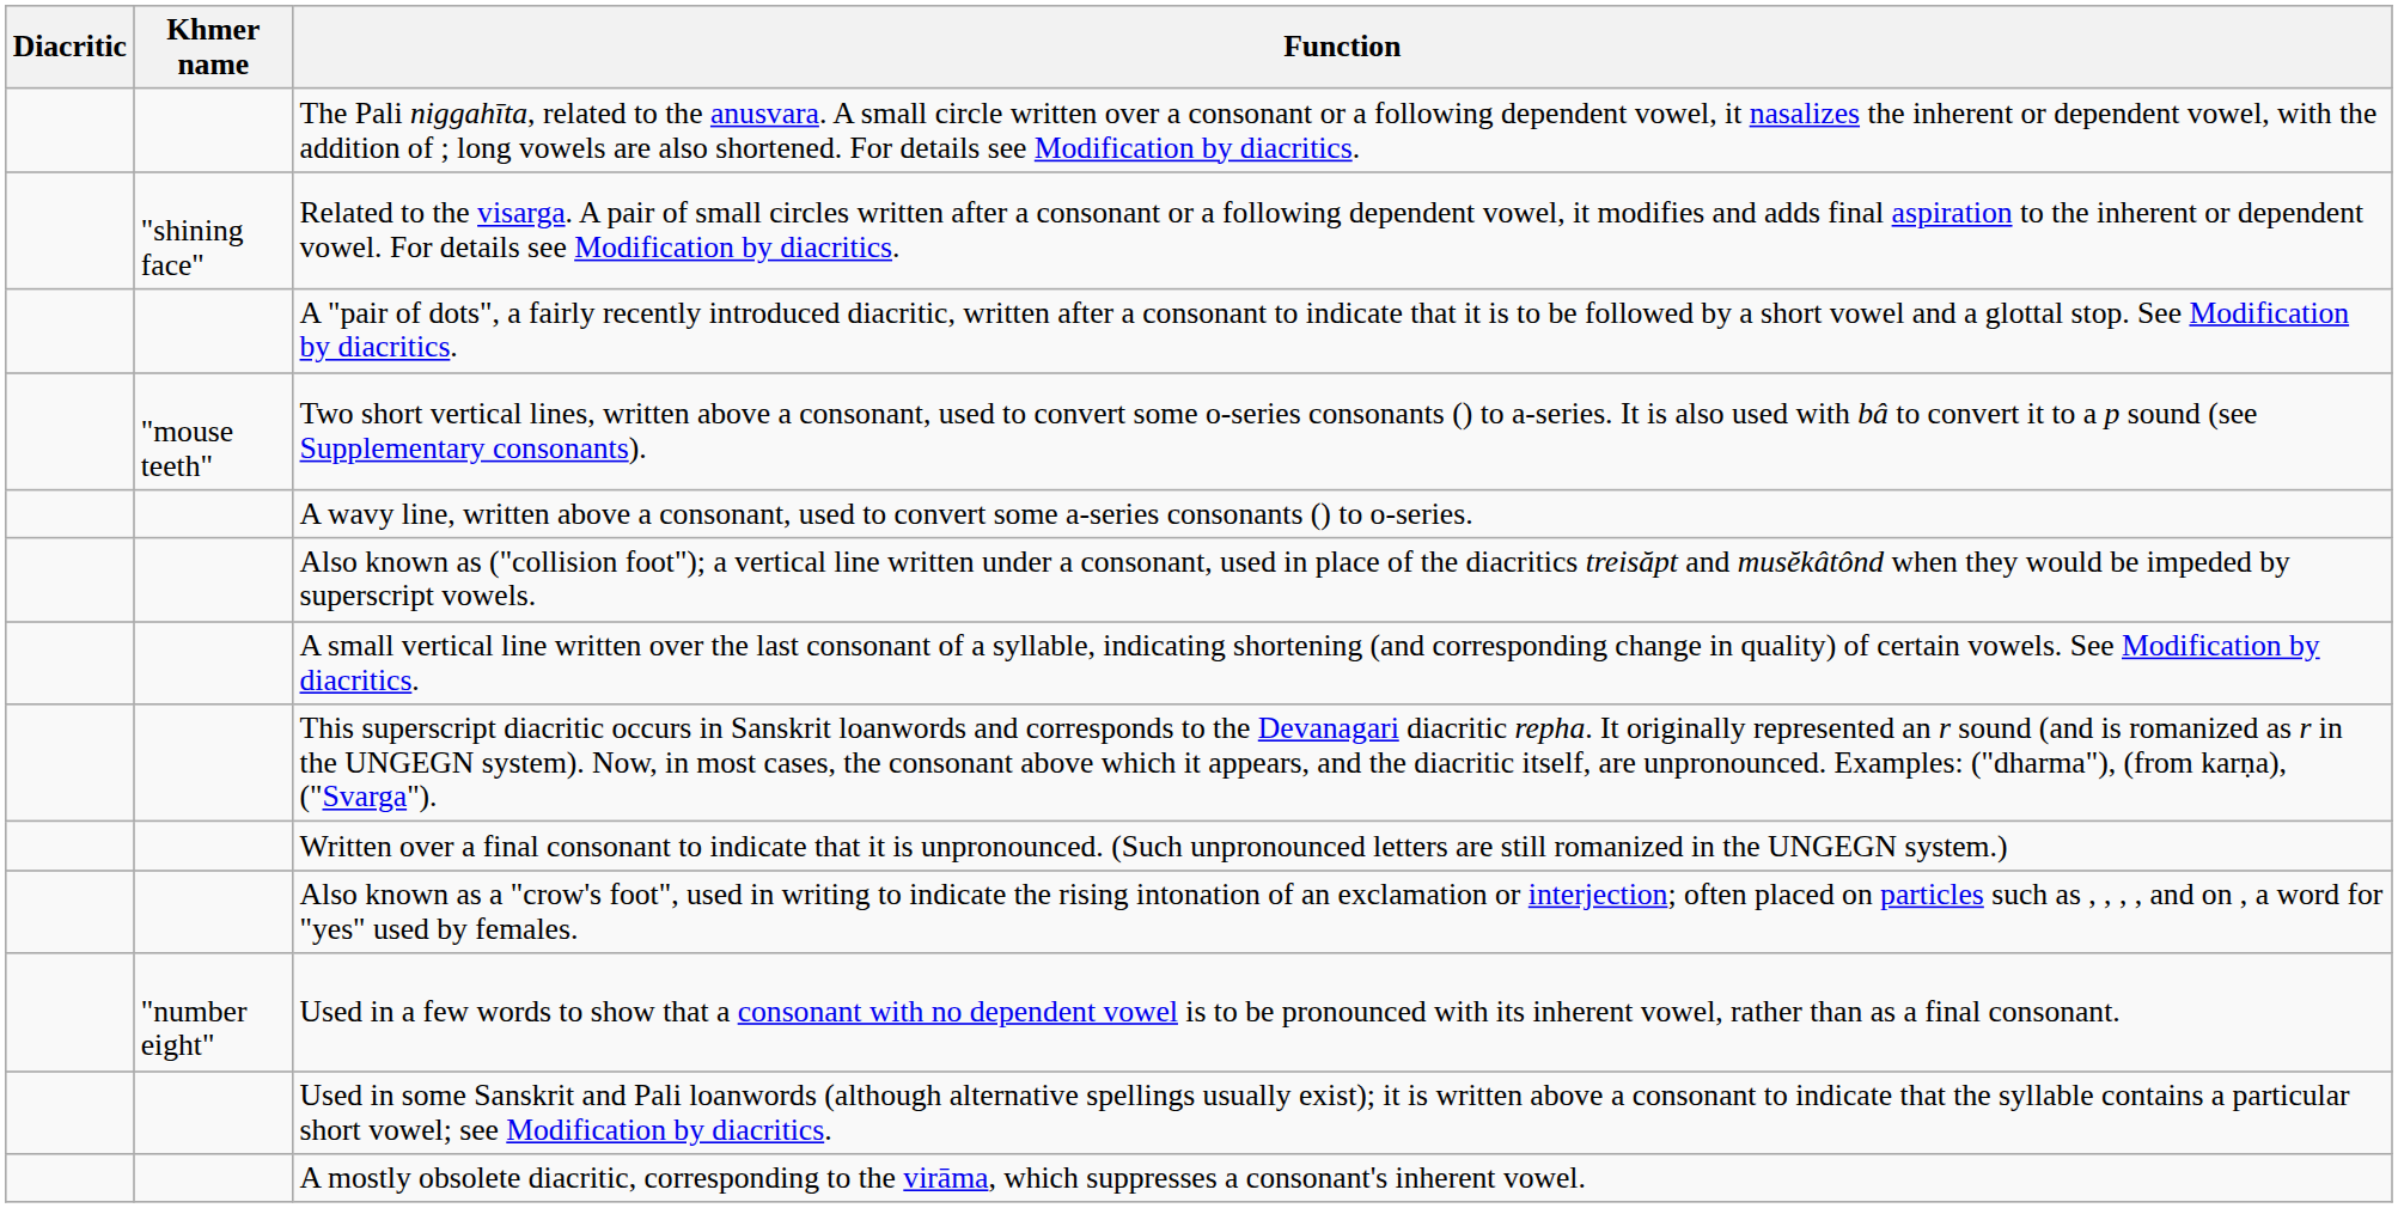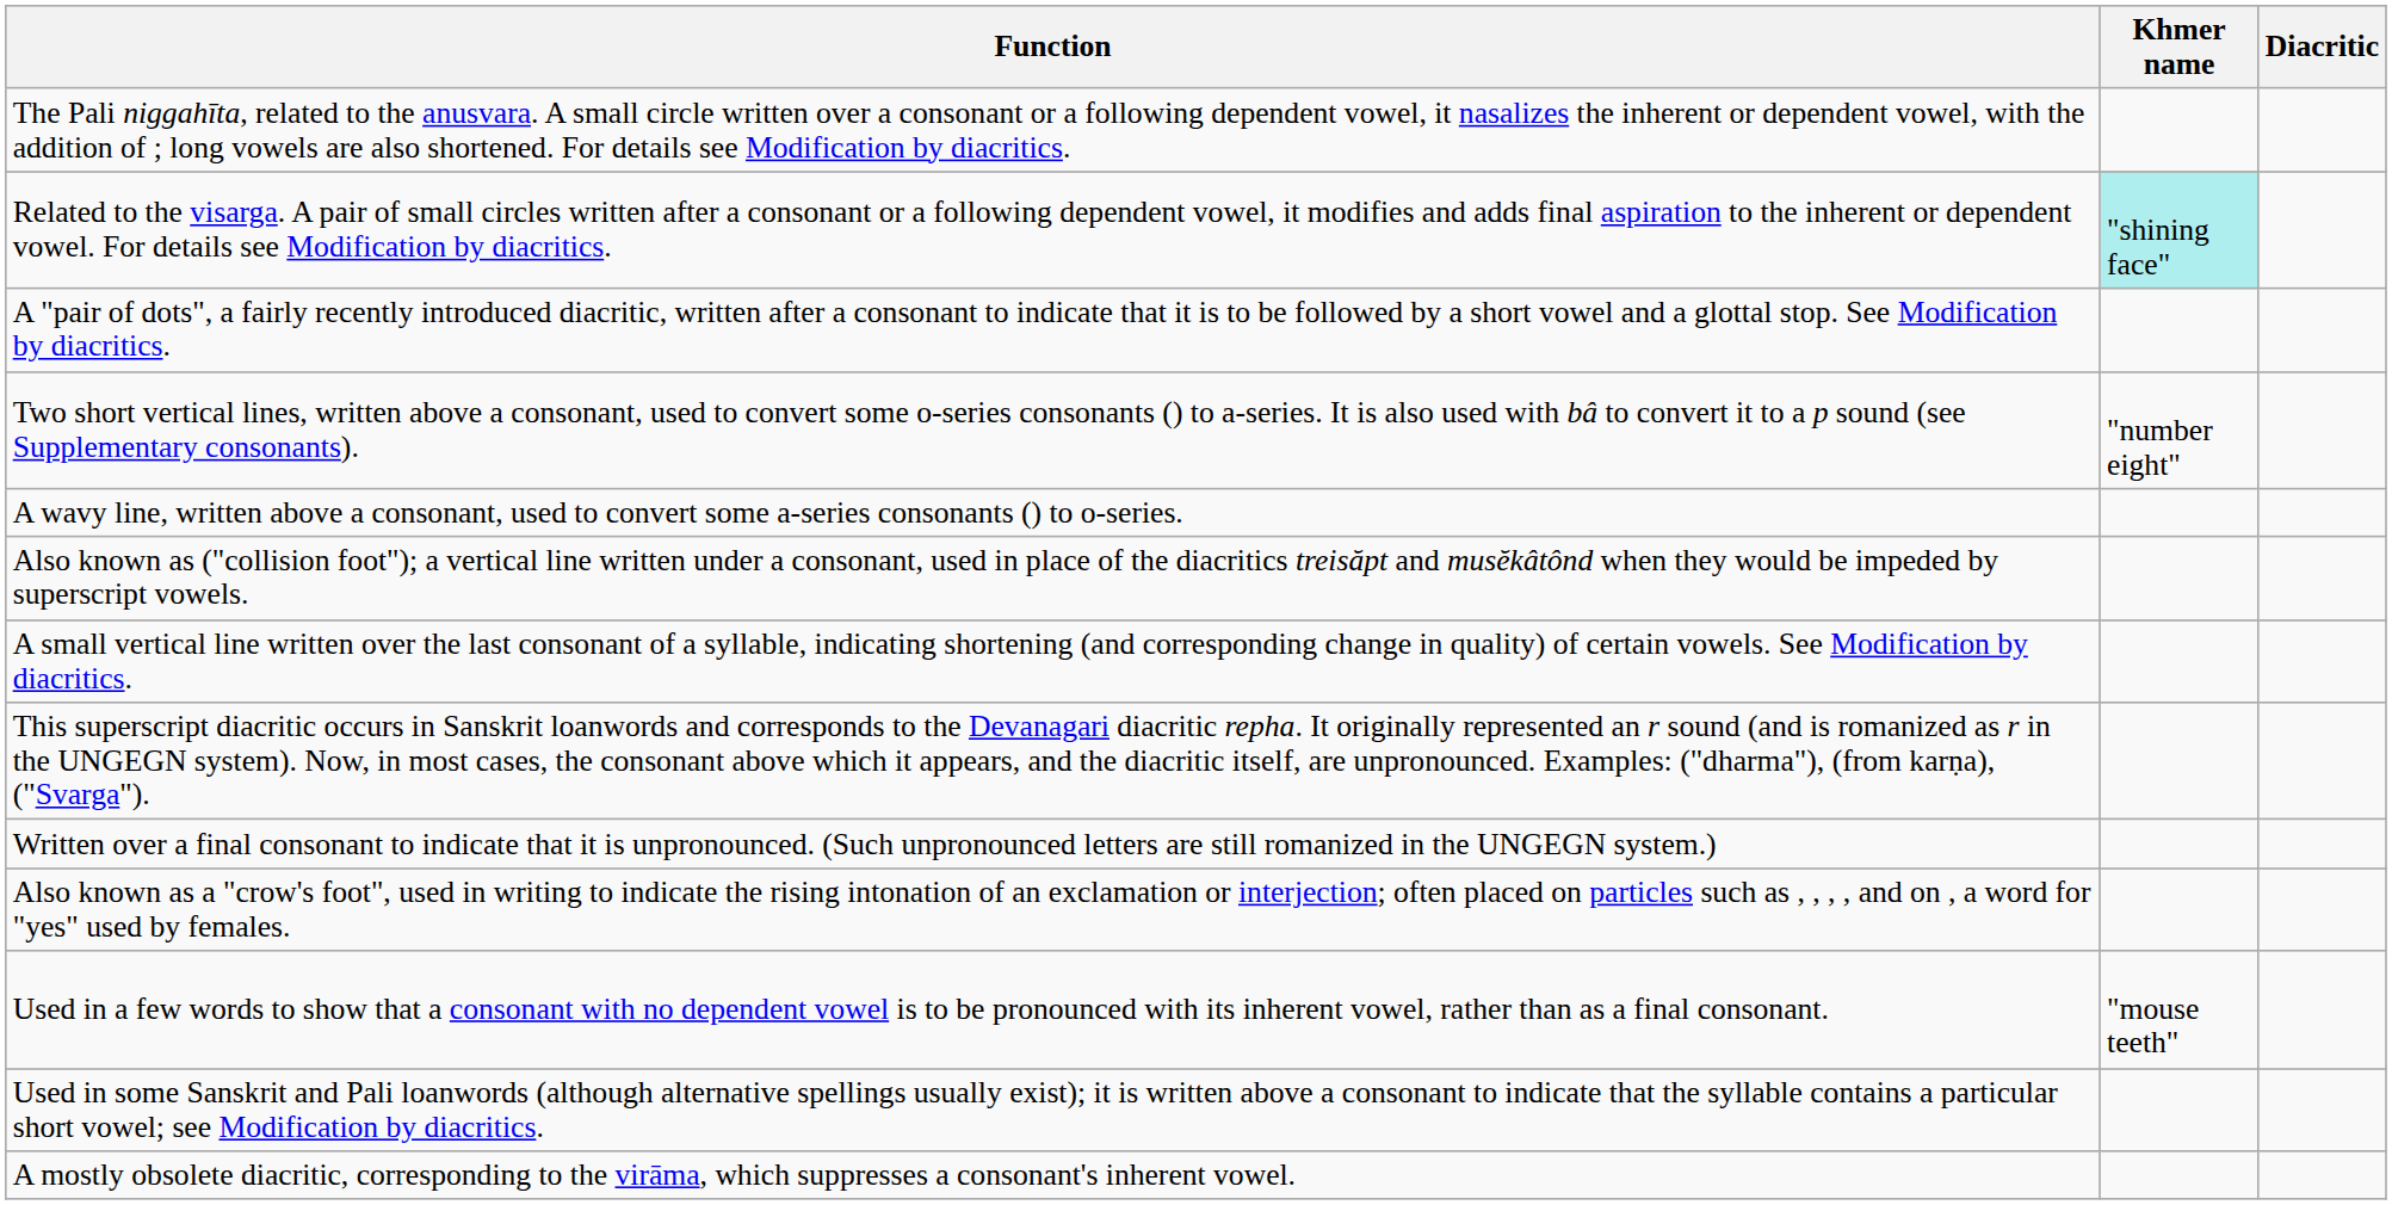columns swapped: Diacritic <-> Function
row 3 | Khmer name: no background -> paleturquoise background
row 5 | Khmer name: "mouse teeth" -> "number eight"
row 12 | Khmer name: "number eight" -> "mouse teeth"
